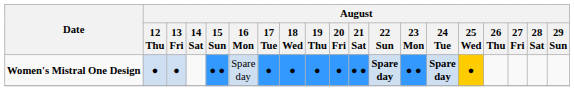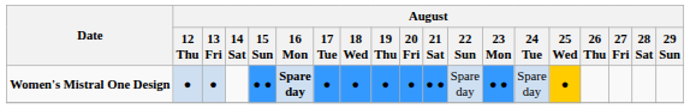Women's Mistral One Design | August / 16 Mon: normal -> bold
Women's Mistral One Design | August / 22 Sun: bold -> normal
Women's Mistral One Design | August / 24 Tue: bold -> normal
